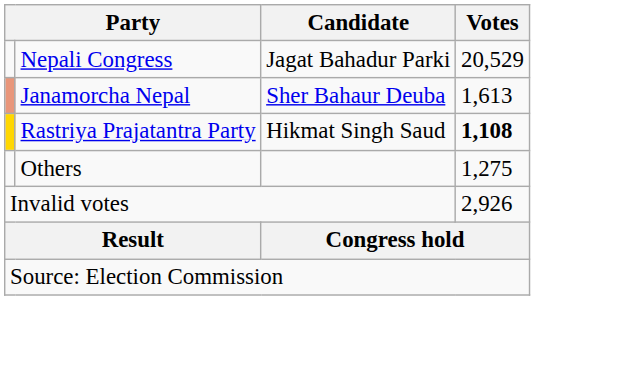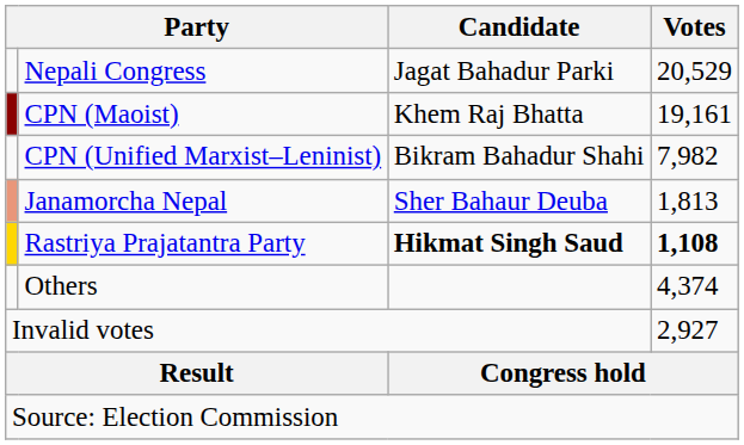+ row: CPN (Maoist) | Khem Raj Bhatta | 19,161
+ row: CPN (Unified Marxist–Leninist) | Bikram Bahadur Shahi | 7,982
Janamorcha Nepal | Votes: 1,613 -> 1,813
Rastriya Prajatantra Party | Candidate: normal -> bold
Others | Votes: 1,275 -> 4,374
Invalid votes | Votes: 2,926 -> 2,927
